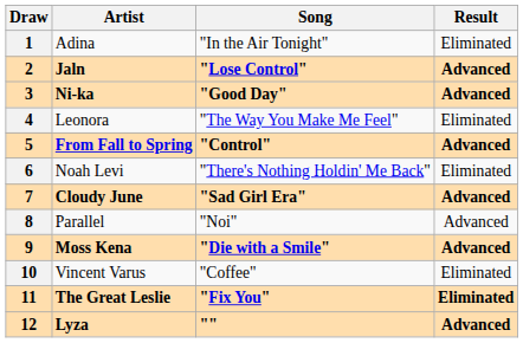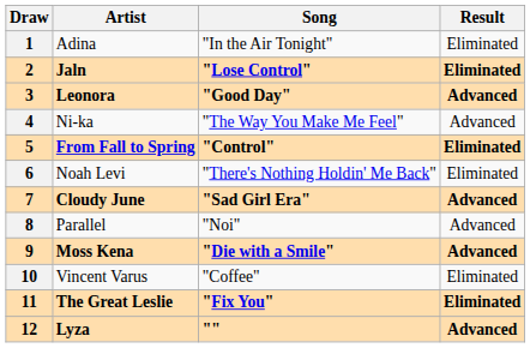2 | Result: Advanced -> Eliminated
3 | Artist: Ni-ka -> Leonora
4 | Artist: Leonora -> Ni-ka
4 | Result: Eliminated -> Advanced
5 | Result: Advanced -> Eliminated
